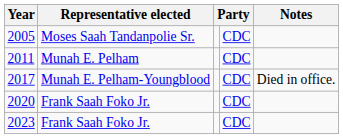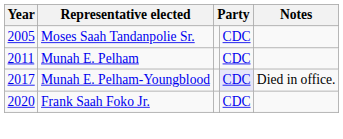2017 | column 4: no background -> lavender background
- row: 2023 | Frank Saah Foko Jr. | CDC
